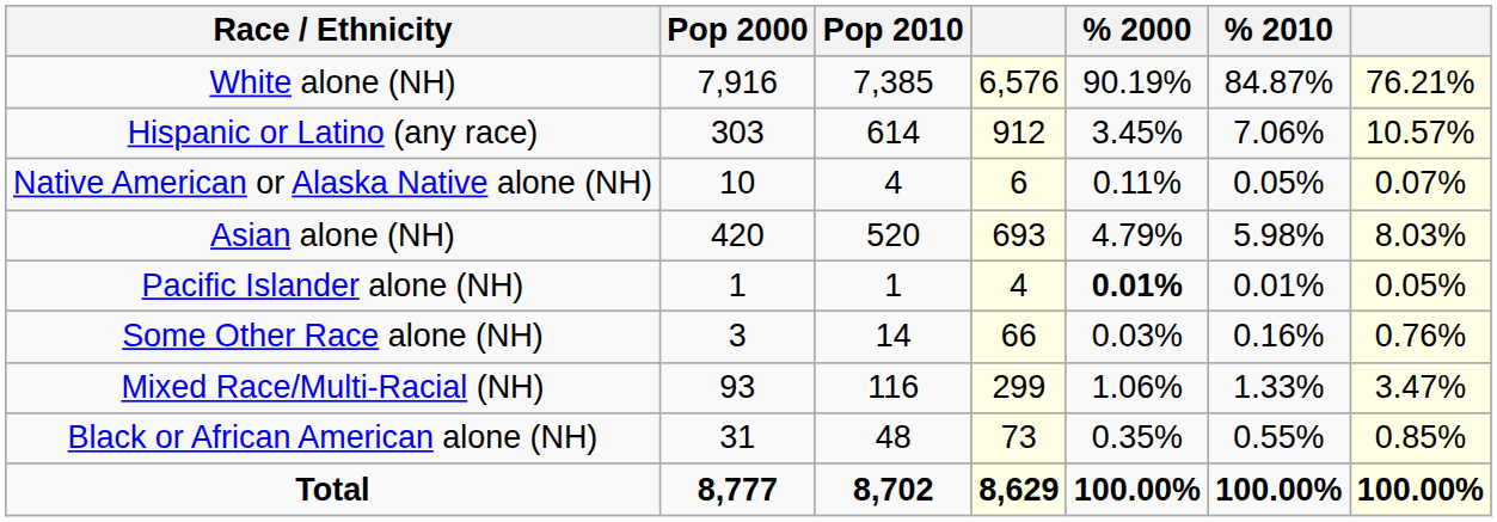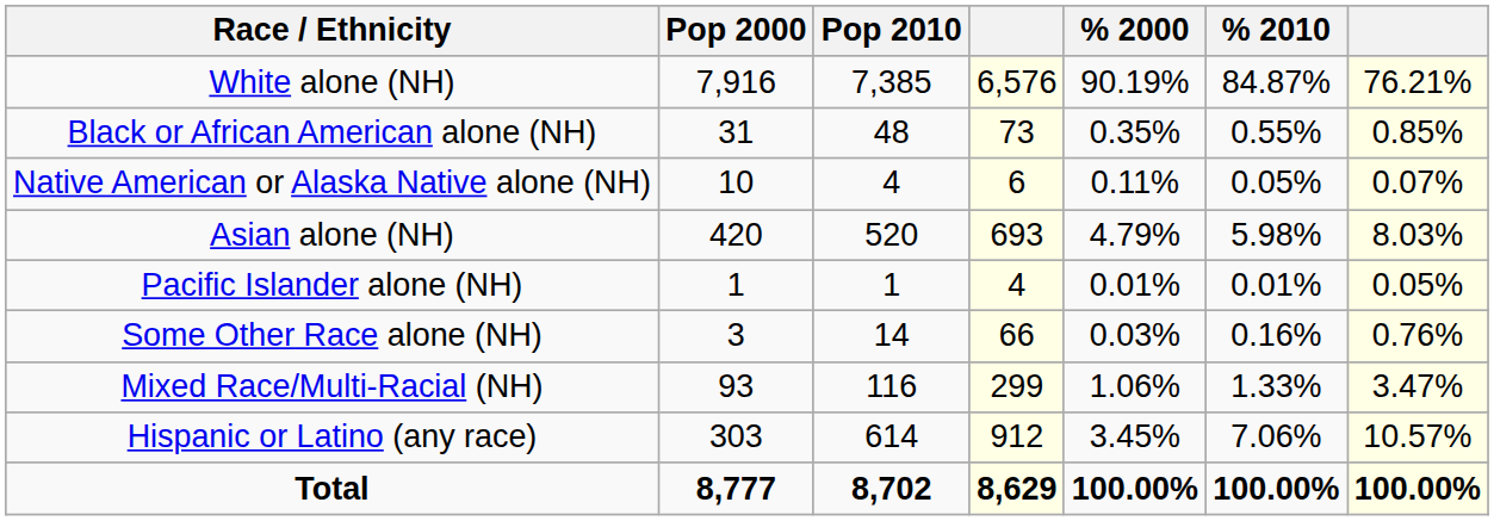rows swapped: Black or African American alone (NH) <-> Hispanic or Latino (any race)
Pacific Islander alone (NH) | % 2000: bold -> normal
